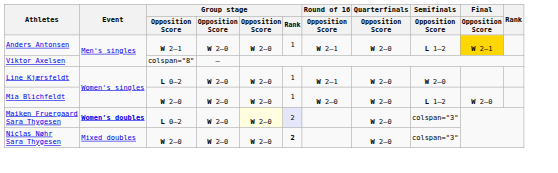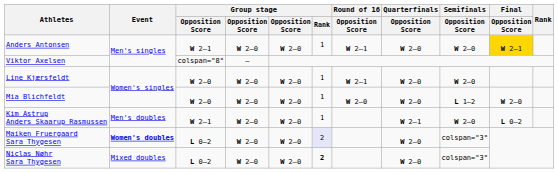Anders Antonsen | Semifinals / Opposition Score: L 1–2 -> W 2–0
Line Kjærsfeldt | column 3: L 0–2 -> W 2–0
+ row: Kim Astrup Anders Skaarup Rasmussen | Men's doubles | W 2–1 | W 2–0 | W 2–0 | 1 | W 2–1 | W 2–0 | L 0–2
Maiken Fruergaard Sara Thygesen | column 5: lightyellow background -> no background
Niclas Nøhr Sara Thygesen | column 3: W 2–0 -> L 0–2
